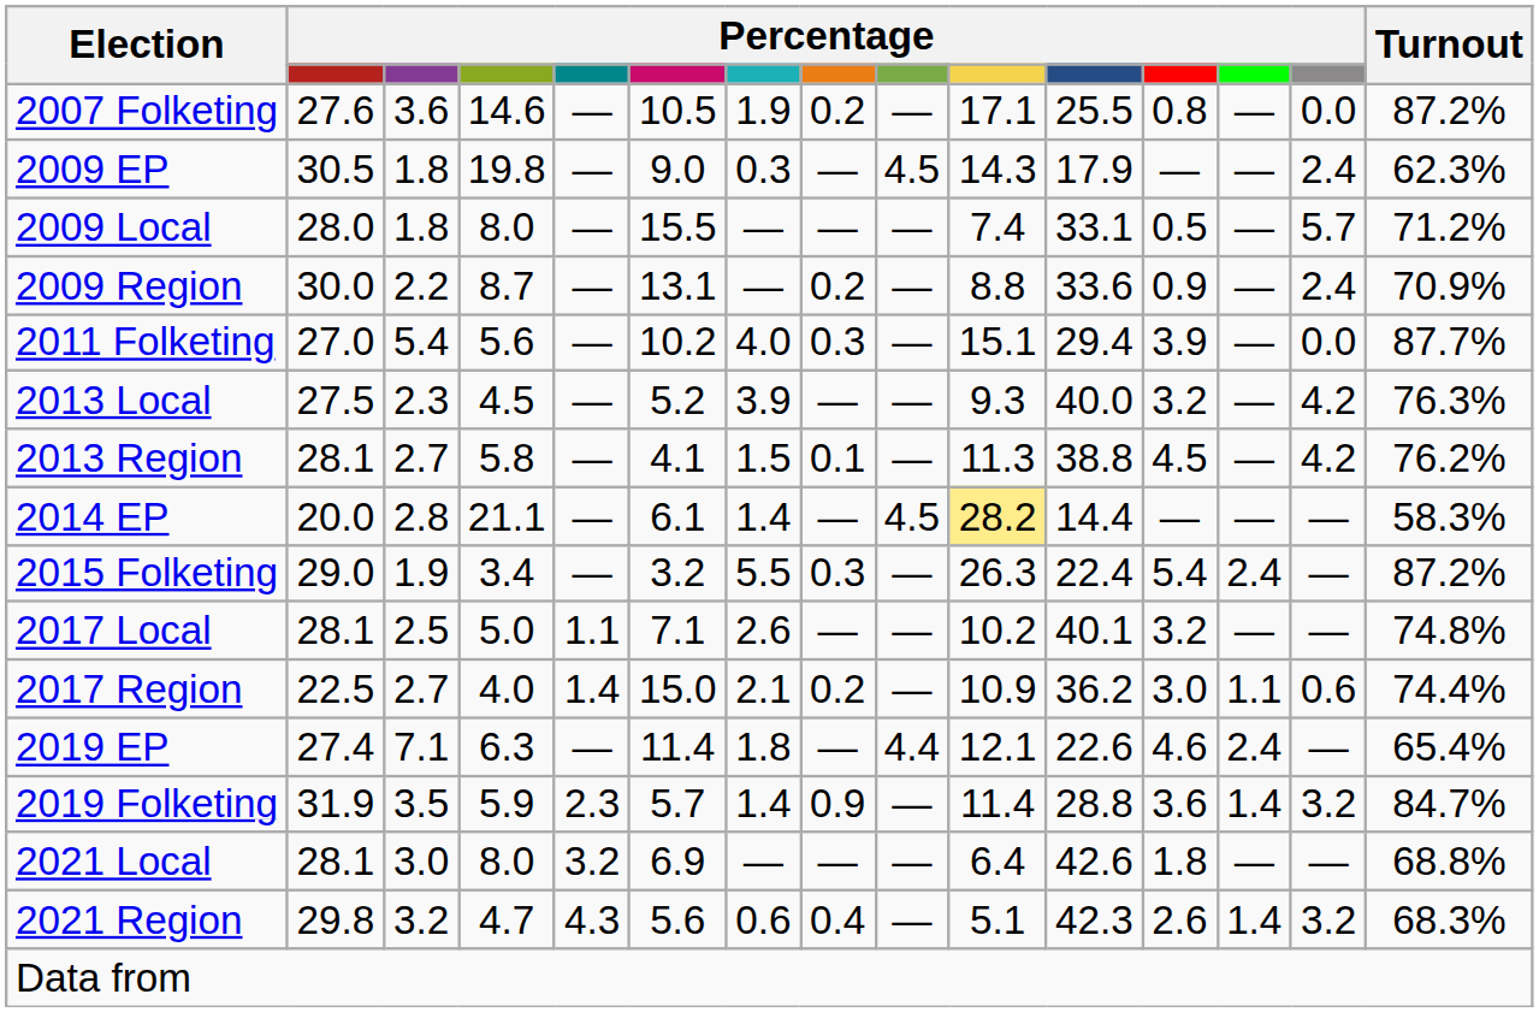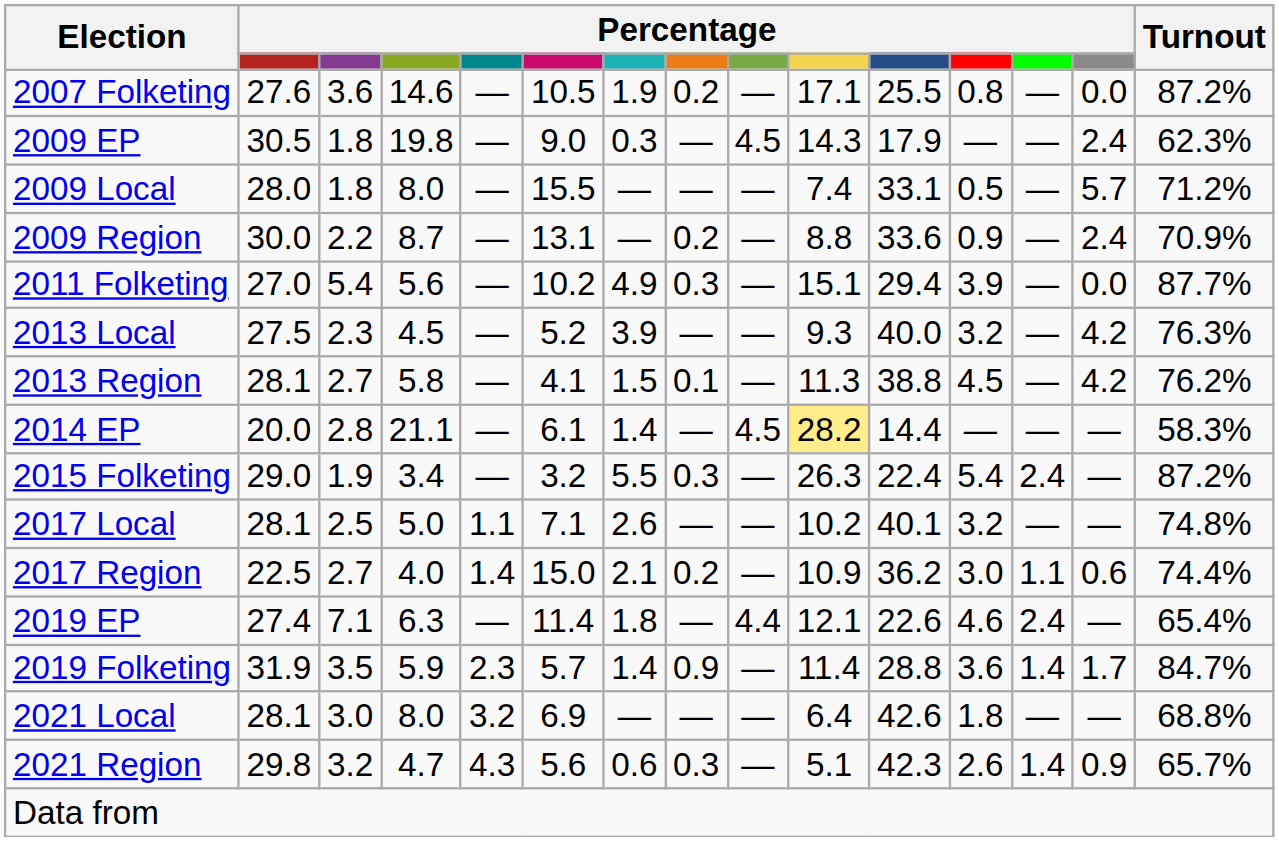2011 Folketing | column 7: 4.0 -> 4.9
2019 Folketing | column 14: 3.2 -> 1.7
2021 Region | column 8: 0.4 -> 0.3
2021 Region | column 14: 3.2 -> 0.9
2021 Region | Turnout: 68.3% -> 65.7%
